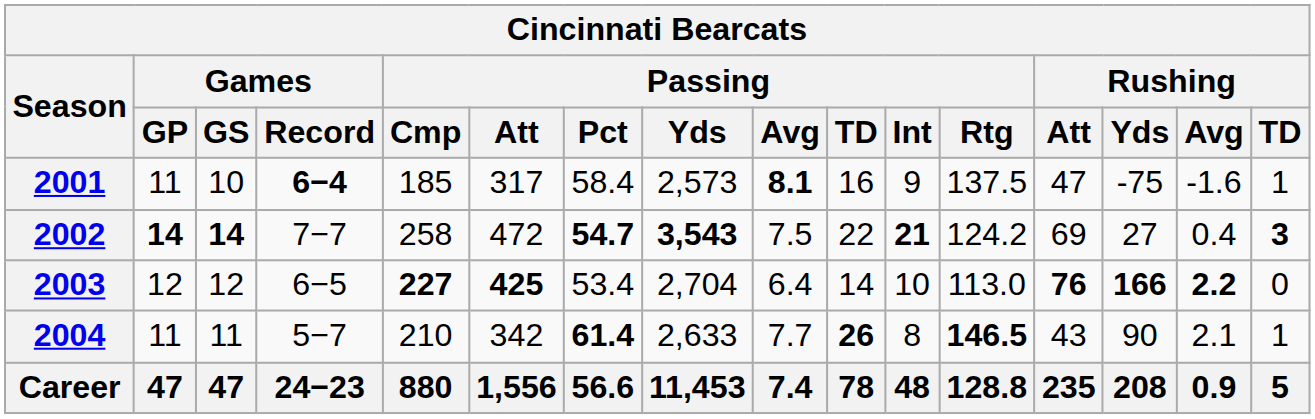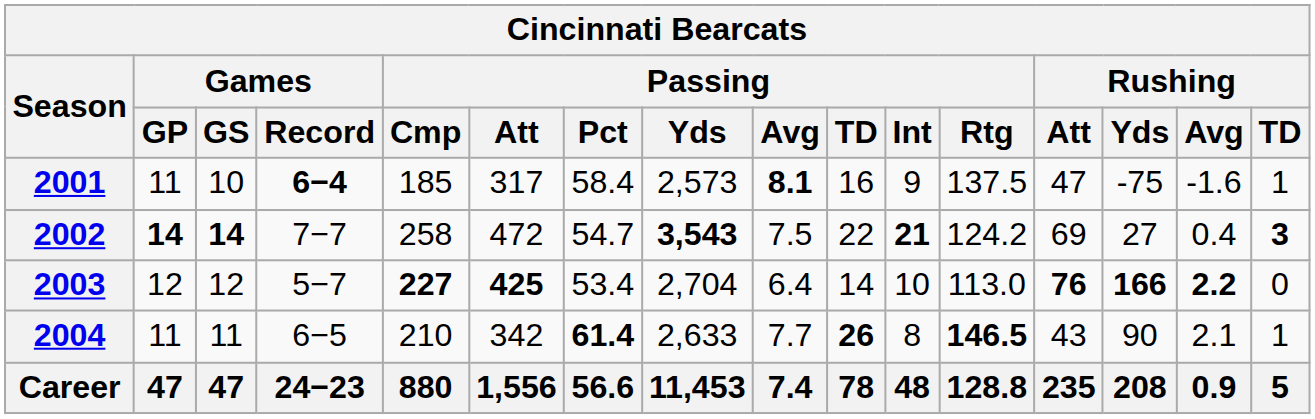2002 | Cincinnati Bearcats / Passing / Pct: bold -> normal
2003 | Cincinnati Bearcats / Games / Record: 6−5 -> 5−7
2004 | Cincinnati Bearcats / Games / Record: 5−7 -> 6−5
